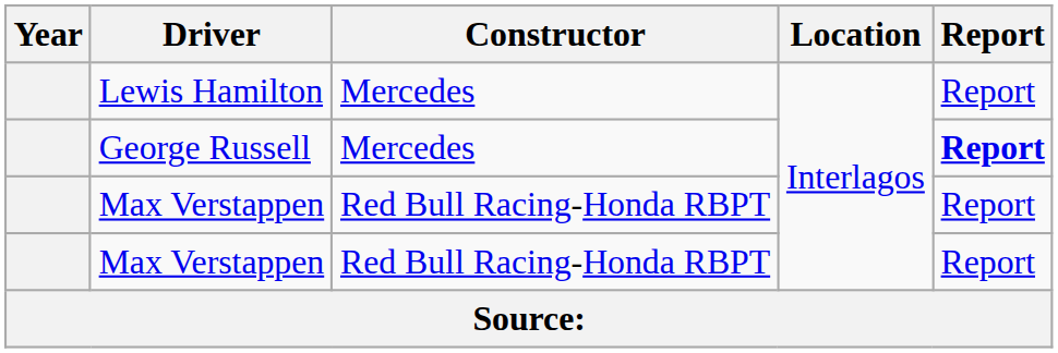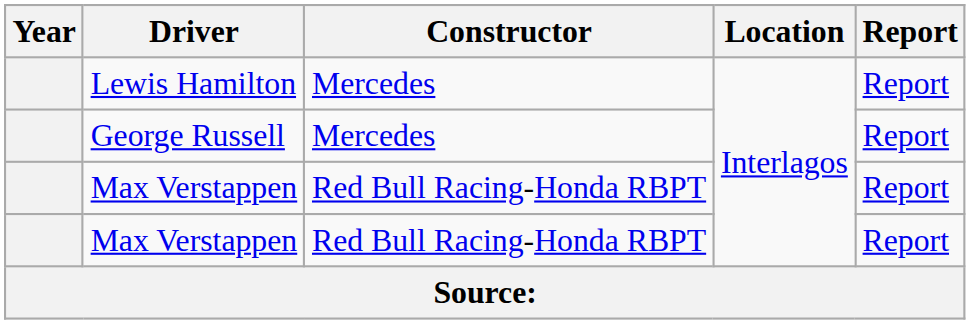George Russell | Report: bold -> normal
